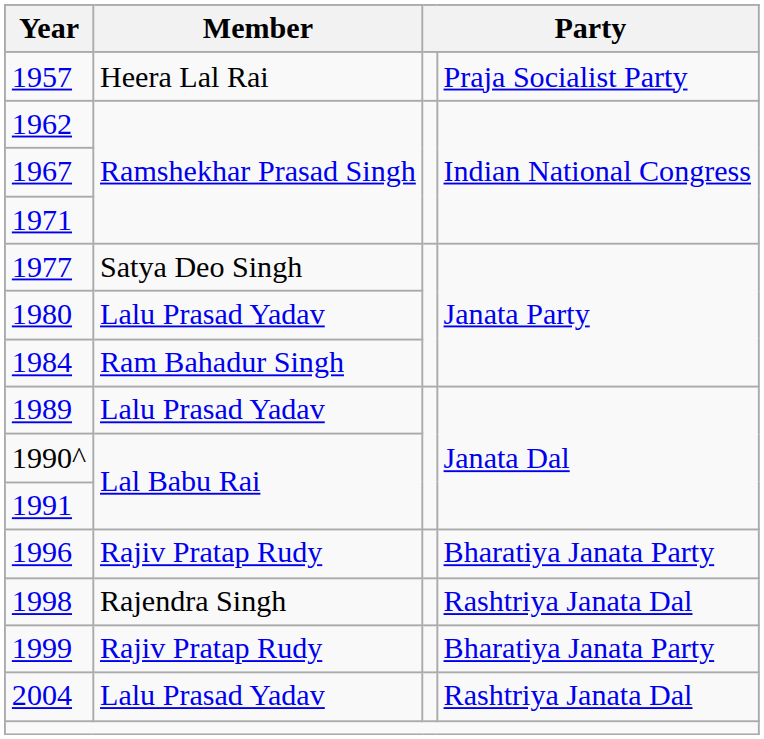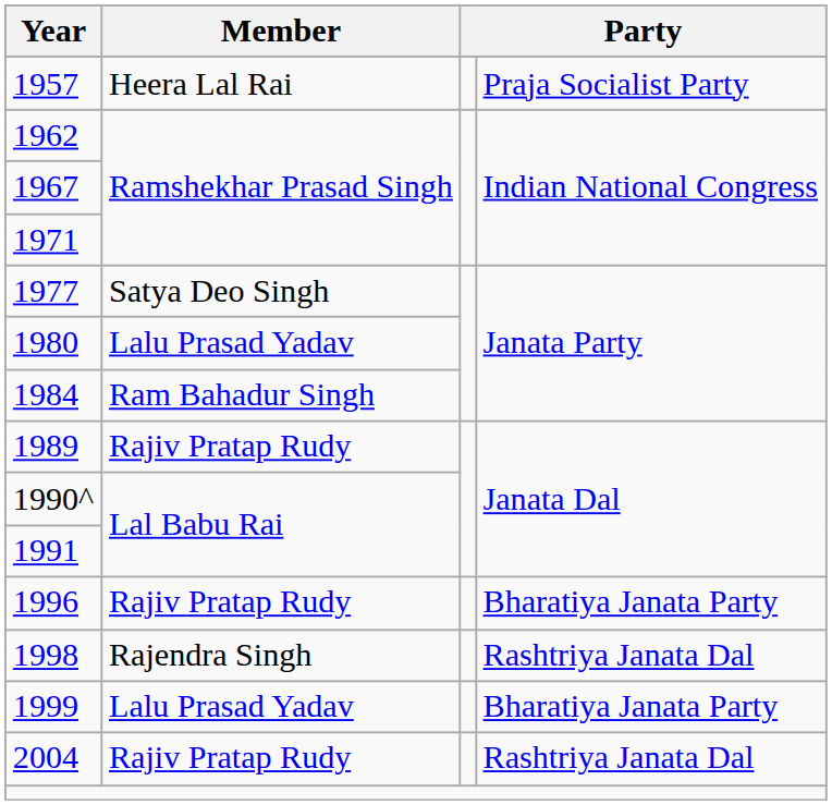1989 | Member: Lalu Prasad Yadav -> Rajiv Pratap Rudy
1999 | Member: Rajiv Pratap Rudy -> Lalu Prasad Yadav
2004 | Member: Lalu Prasad Yadav -> Rajiv Pratap Rudy
